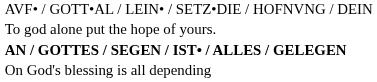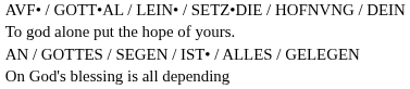row 3 | column 1: bold -> normal
